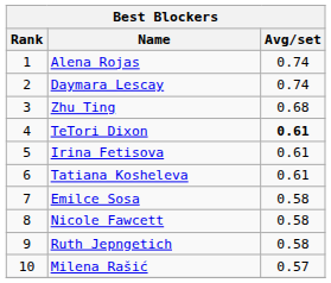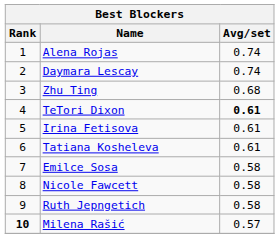Milena Rašić | Rank: normal -> bold
